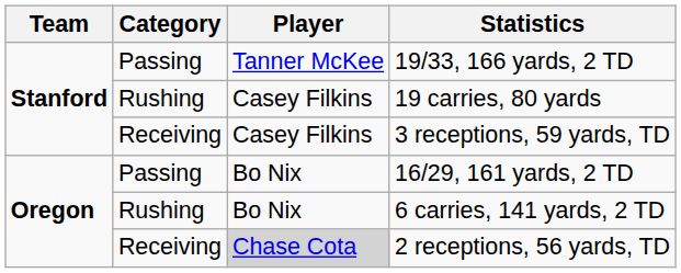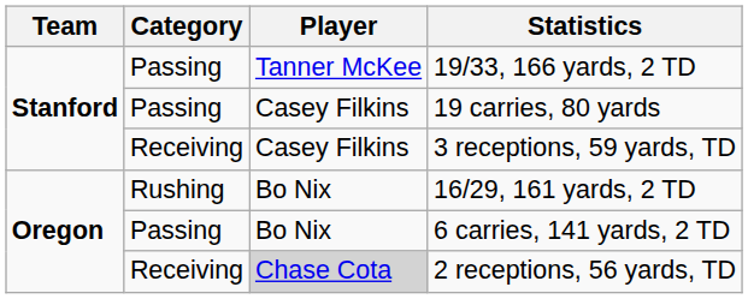19 carries, 80 yards | Category: Rushing -> Passing
16/29, 161 yards, 2 TD | Category: Passing -> Rushing
6 carries, 141 yards, 2 TD | Category: Rushing -> Passing
